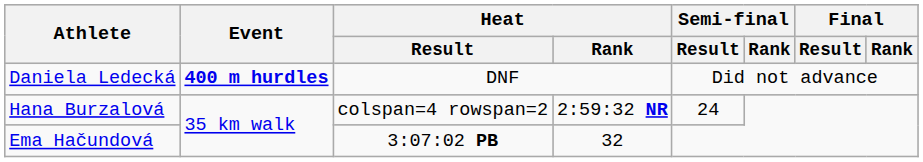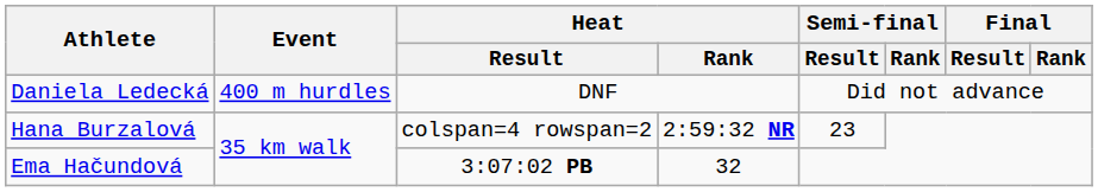Daniela Ledecká | Event: bold -> normal
Hana Burzalová | Semi-final / Result: 24 -> 23
